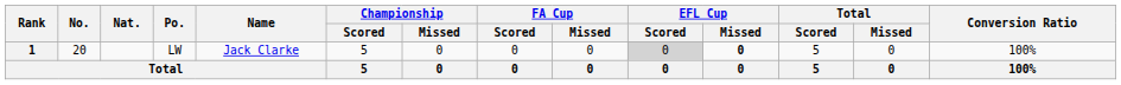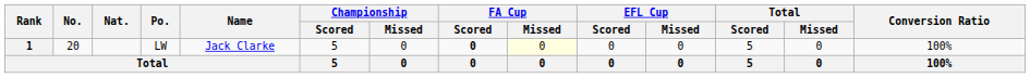1 | FA Cup / Scored: normal -> bold
1 | FA Cup / Missed: no background -> lightyellow background
1 | EFL Cup / Scored: lightgrey background -> no background
1 | EFL Cup / Missed: bold -> normal
